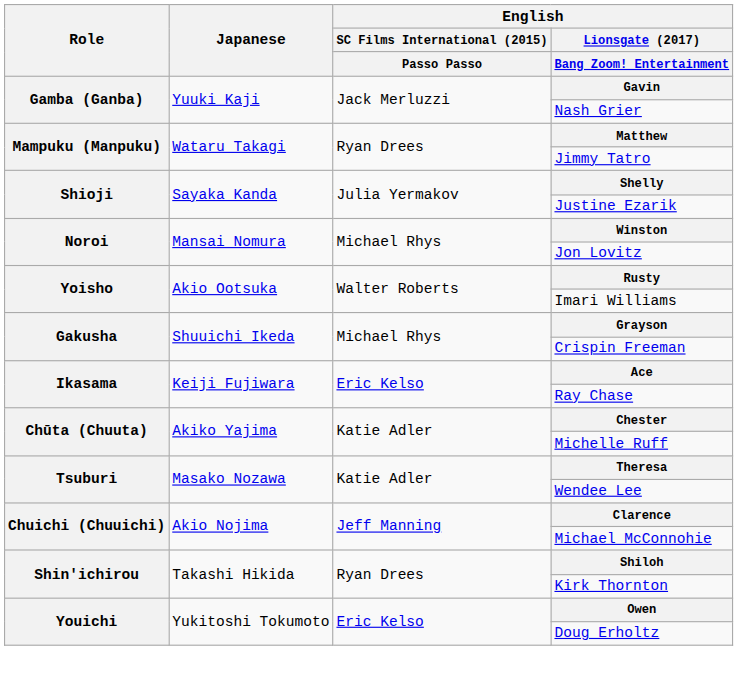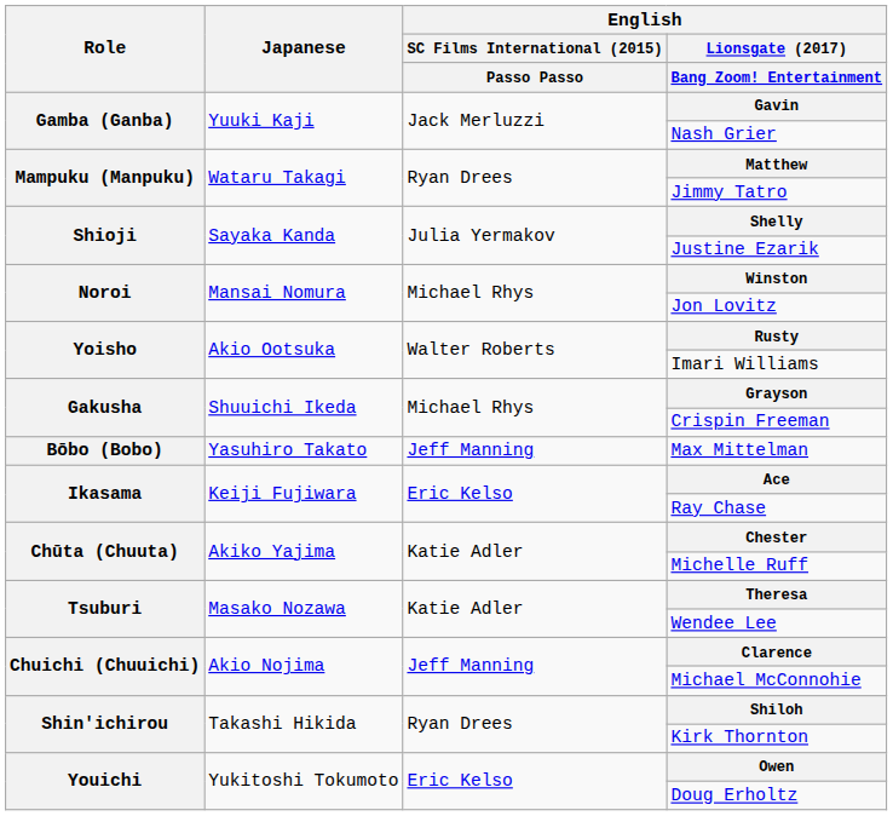+ row: Bōbo (Bobo) | Yasuhiro Takato | Jeff Manning | Max Mittelman
